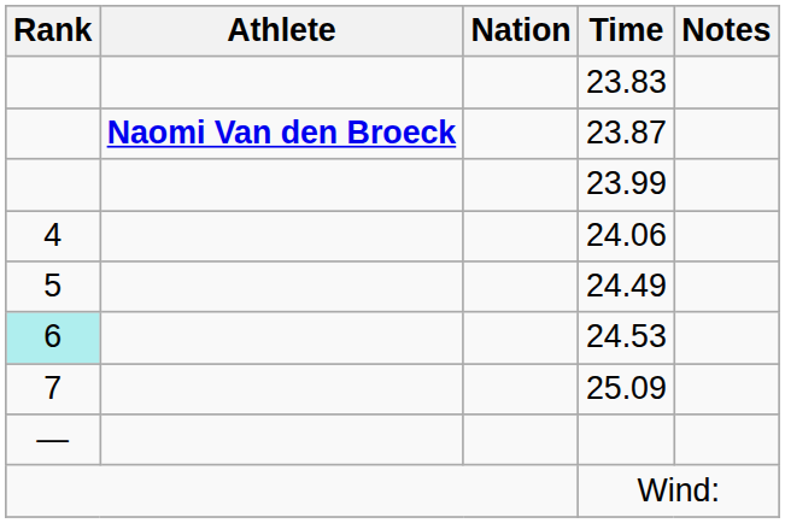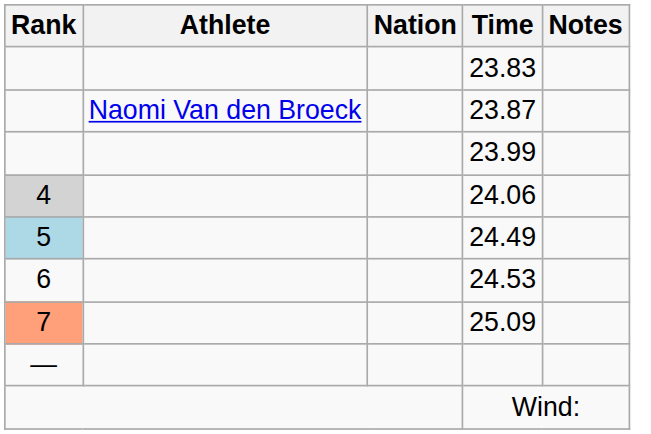23.87 | Athlete: bold -> normal
24.06 | Rank: no background -> lightgrey background
24.49 | Rank: no background -> lightblue background
24.53 | Rank: paleturquoise background -> no background
25.09 | Rank: no background -> lightsalmon background
